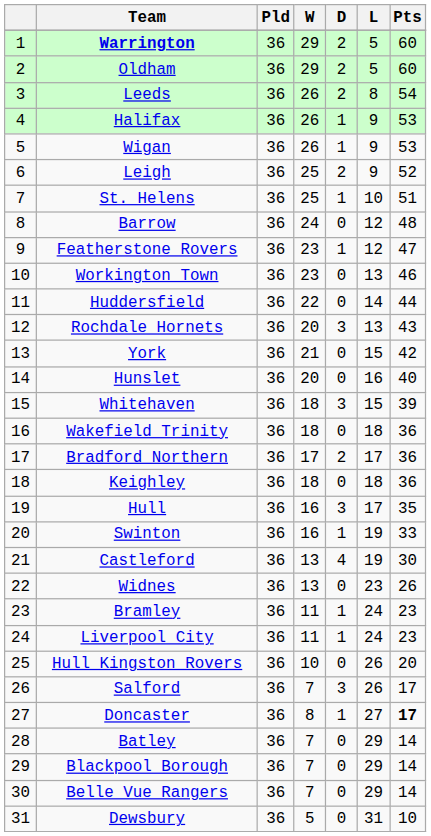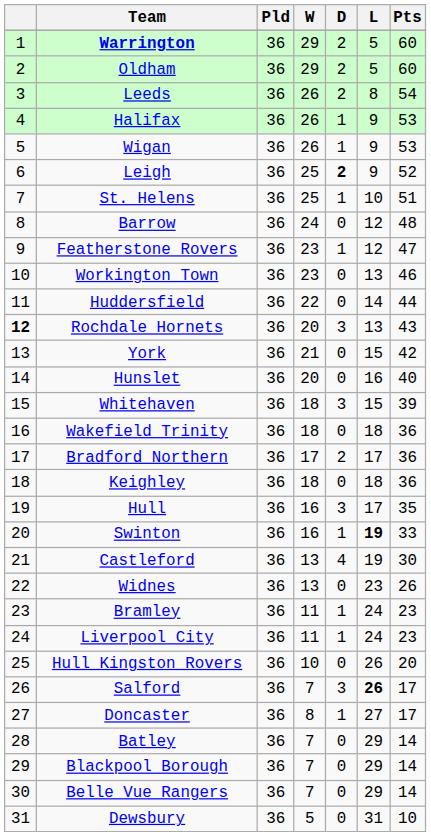Leigh | D: normal -> bold
Rochdale Hornets | column 1: normal -> bold
Swinton | L: normal -> bold
Salford | L: normal -> bold
Doncaster | Pts: bold -> normal
